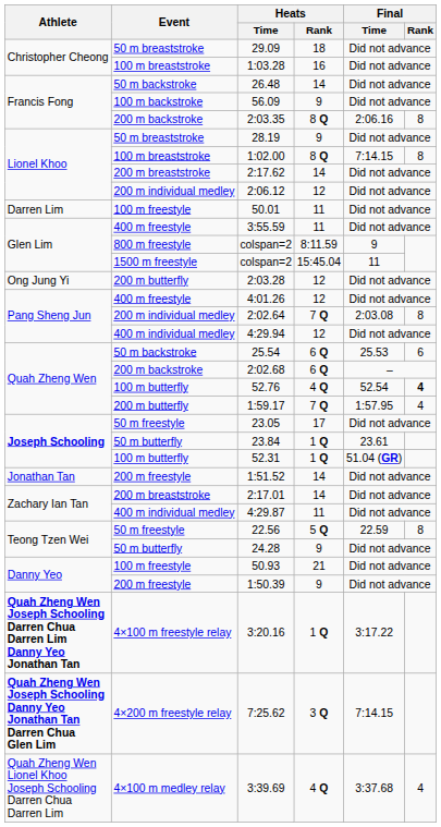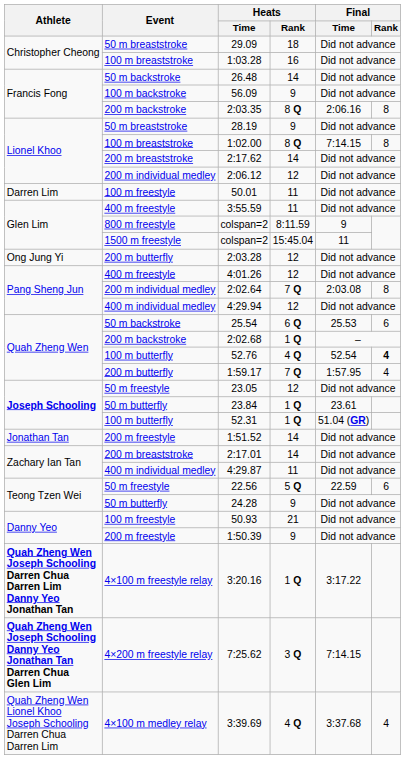2:02.68 | Heats / Rank: 6 Q -> 1 Q
23.05 | Heats / Rank: 17 -> 12
22.56 | Final / Rank: 8 -> 6
